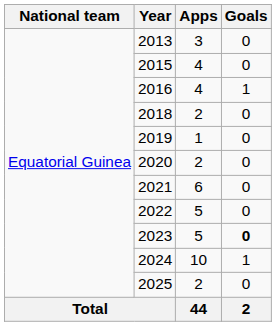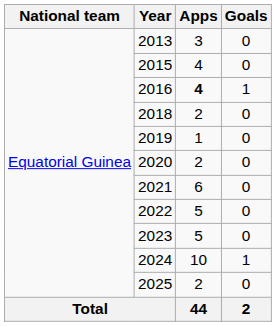2016 | Apps: normal -> bold
2023 | Goals: bold -> normal
